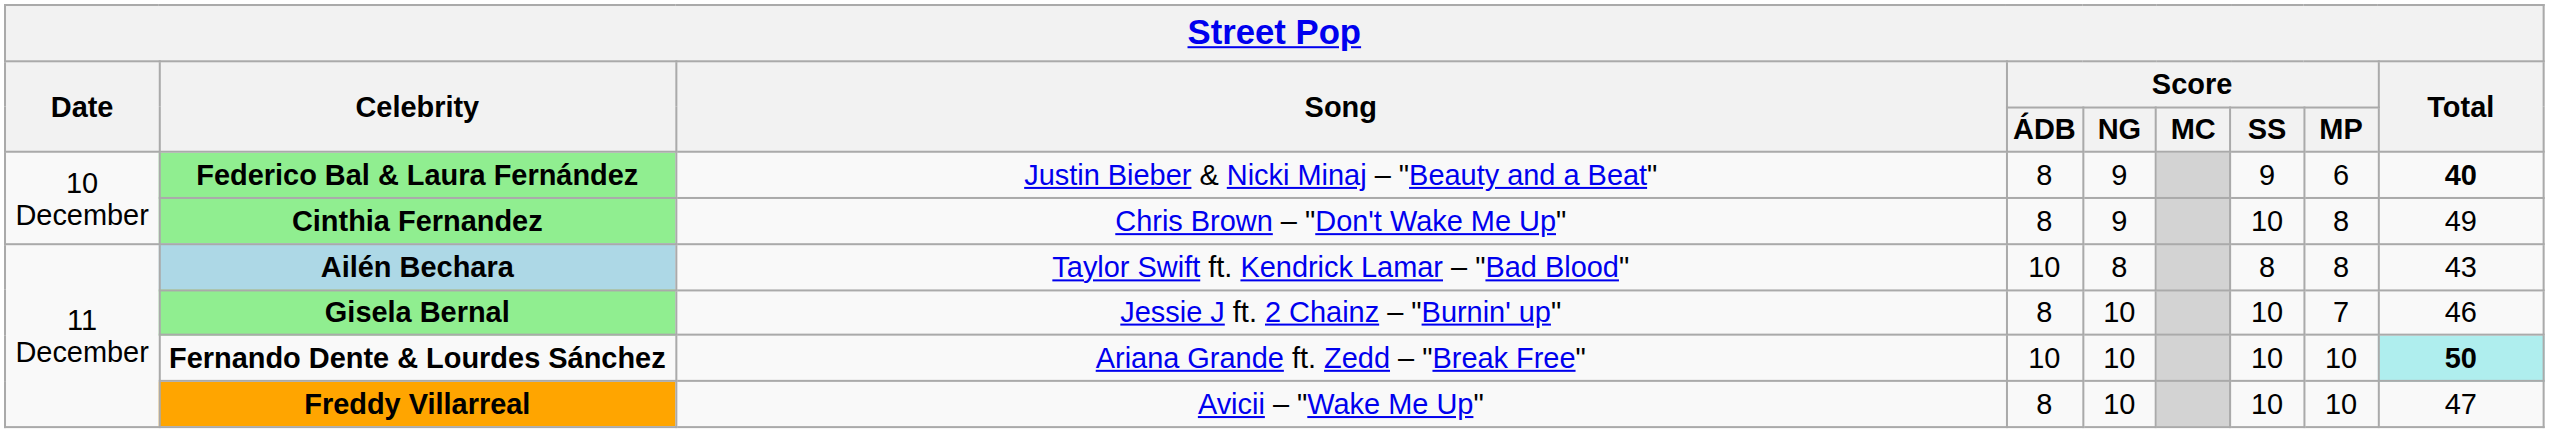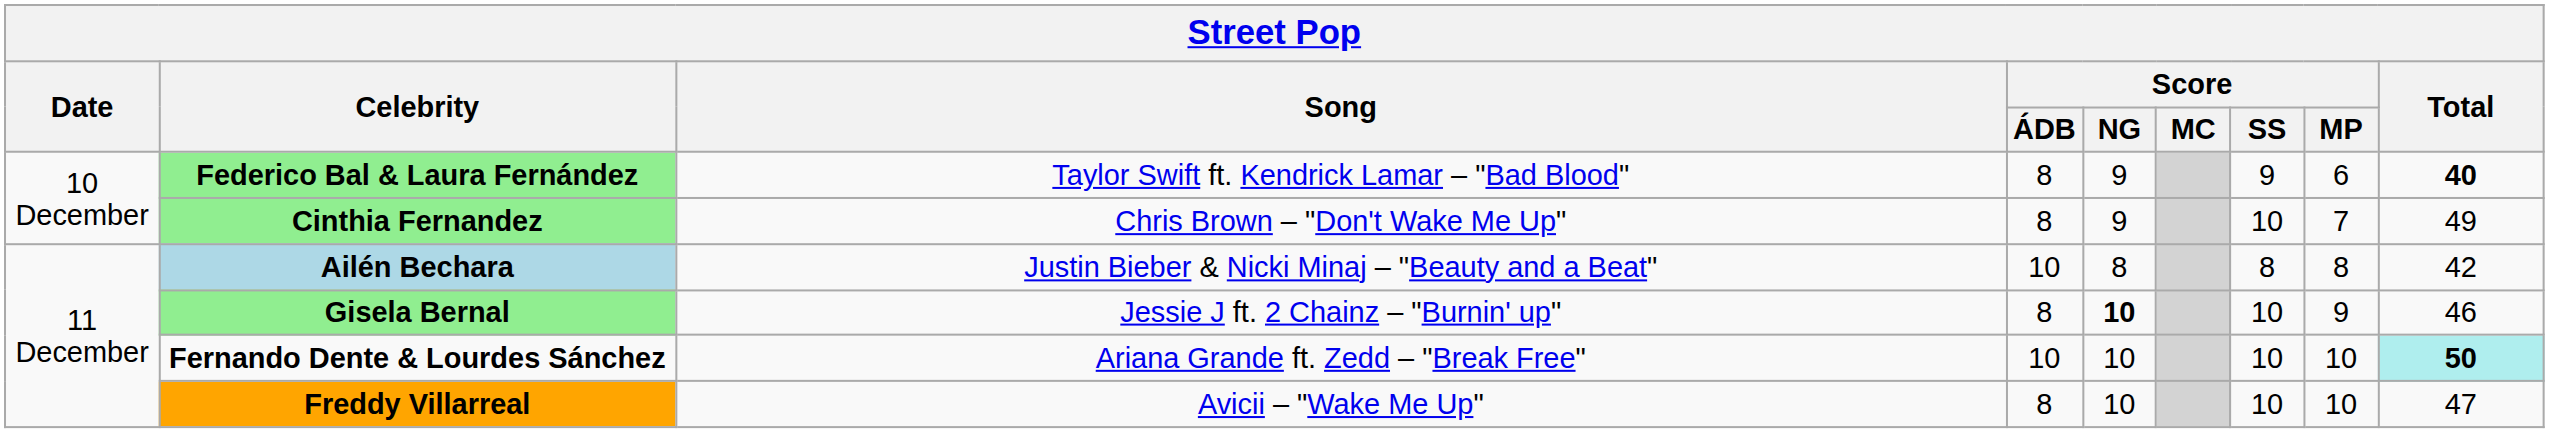Federico Bal & Laura Fernández | Song: Justin Bieber & Nicki Minaj – "Beauty and a Beat" -> Taylor Swift ft. Kendrick Lamar – "Bad Blood"
Cinthia Fernandez | Score / MP: 8 -> 7
Ailén Bechara | Song: Taylor Swift ft. Kendrick Lamar – "Bad Blood" -> Justin Bieber & Nicki Minaj – "Beauty and a Beat"
Ailén Bechara | Total: 43 -> 42
Gisela Bernal | Score / NG: normal -> bold
Gisela Bernal | Score / MP: 7 -> 9
